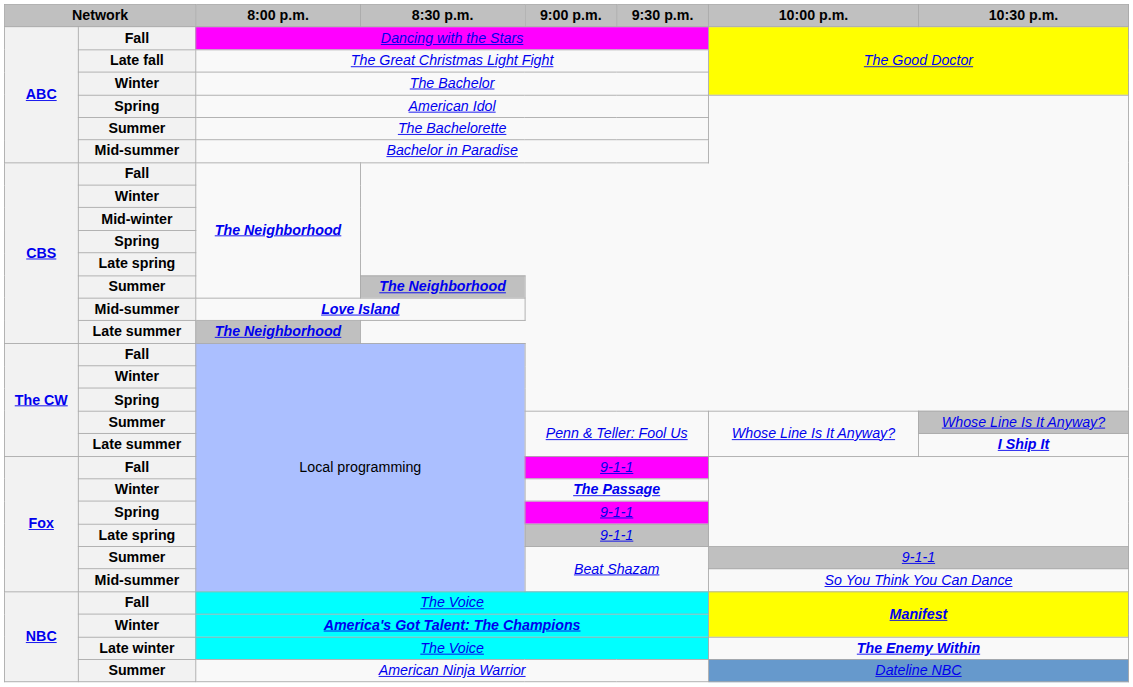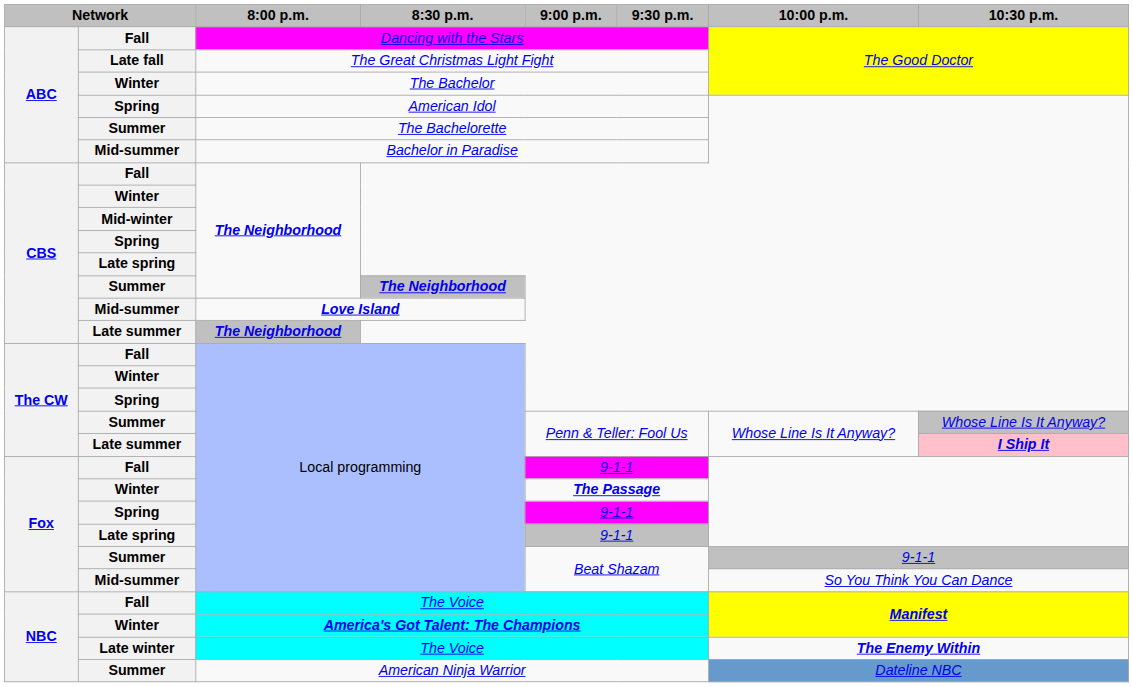Late summer / Local programming | 10:30 p.m.: no background -> pink background
